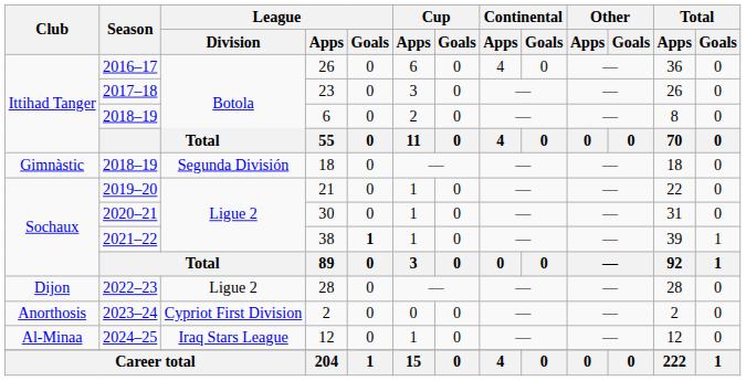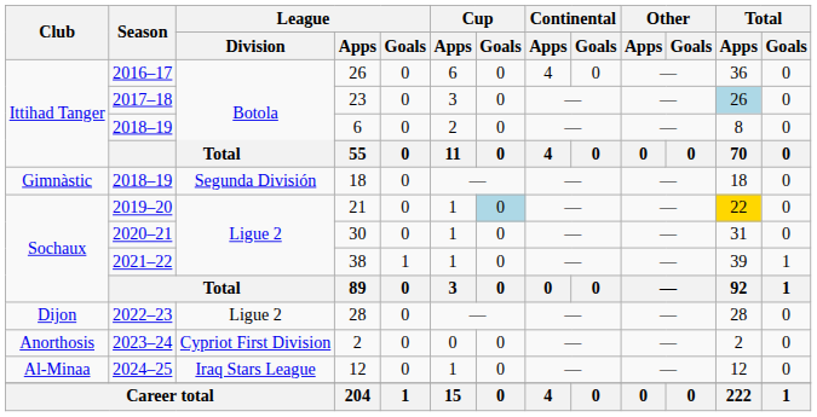23 | Total / Apps: no background -> lightblue background
21 | Cup / Goals: no background -> lightblue background
21 | Total / Apps: no background -> gold background
38 | League / Goals: bold -> normal
